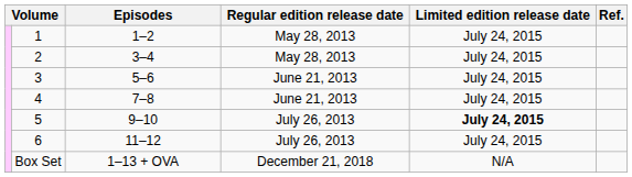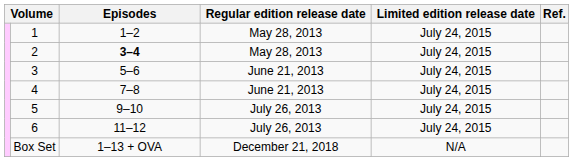2 | Episodes: normal -> bold
5 | Limited edition release date: bold -> normal
